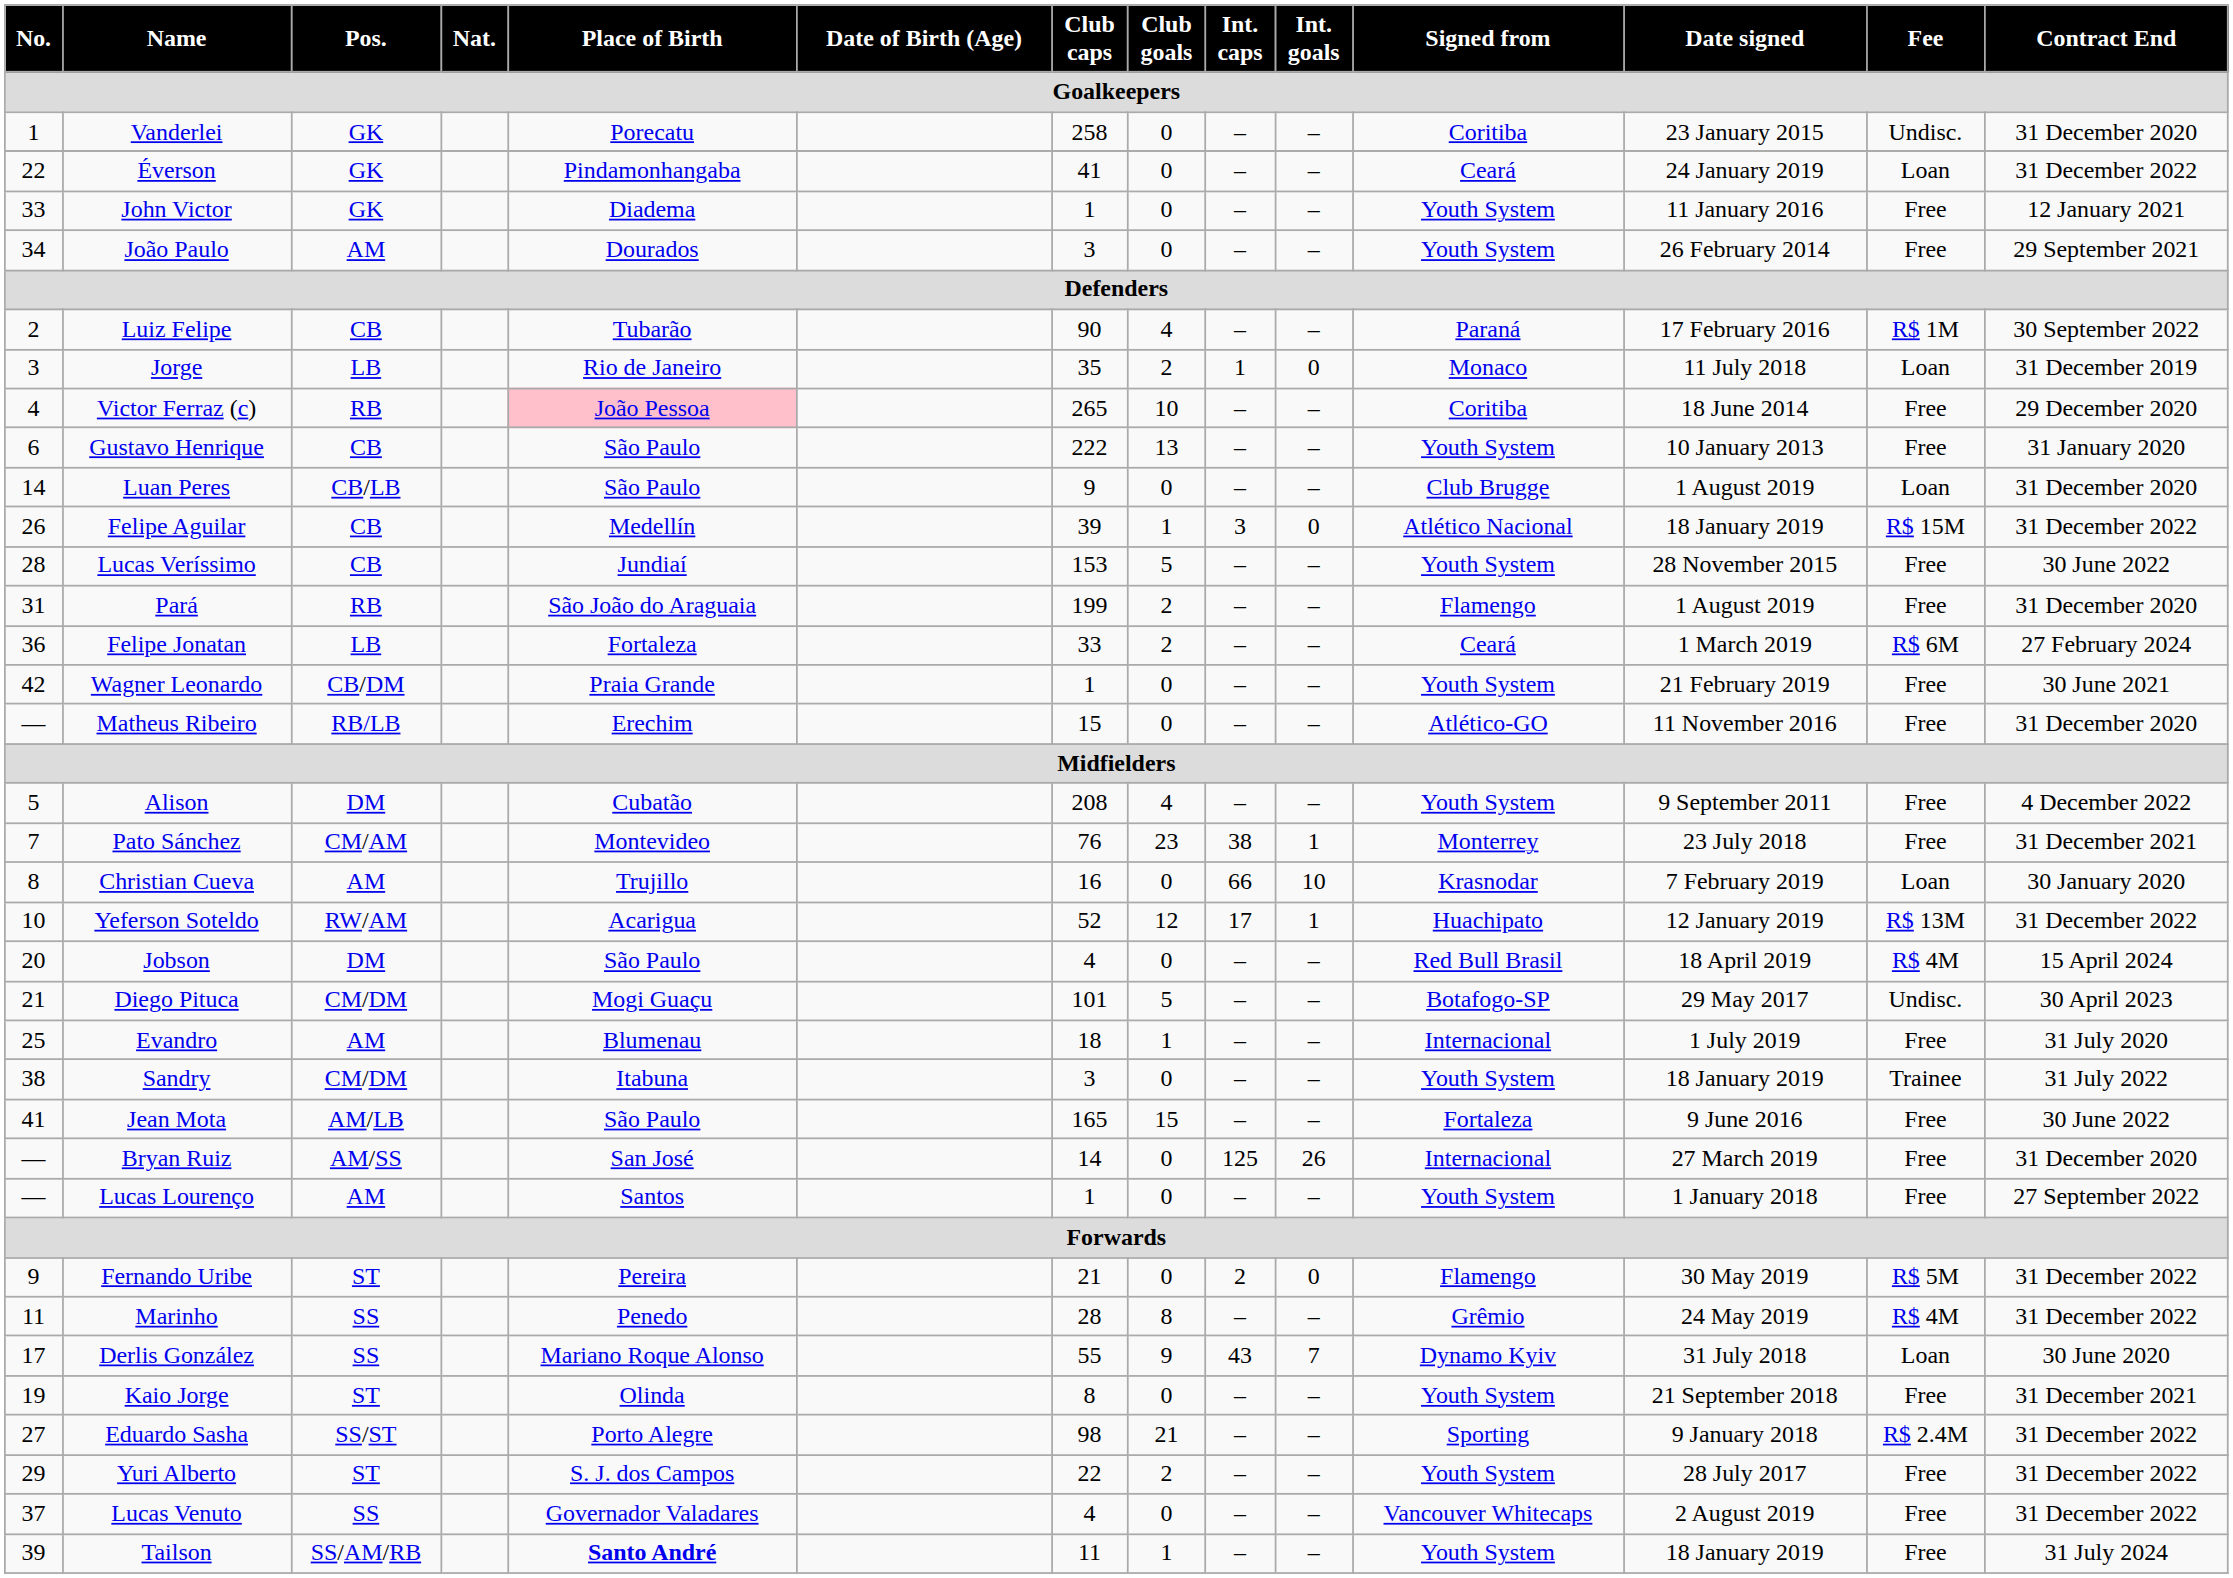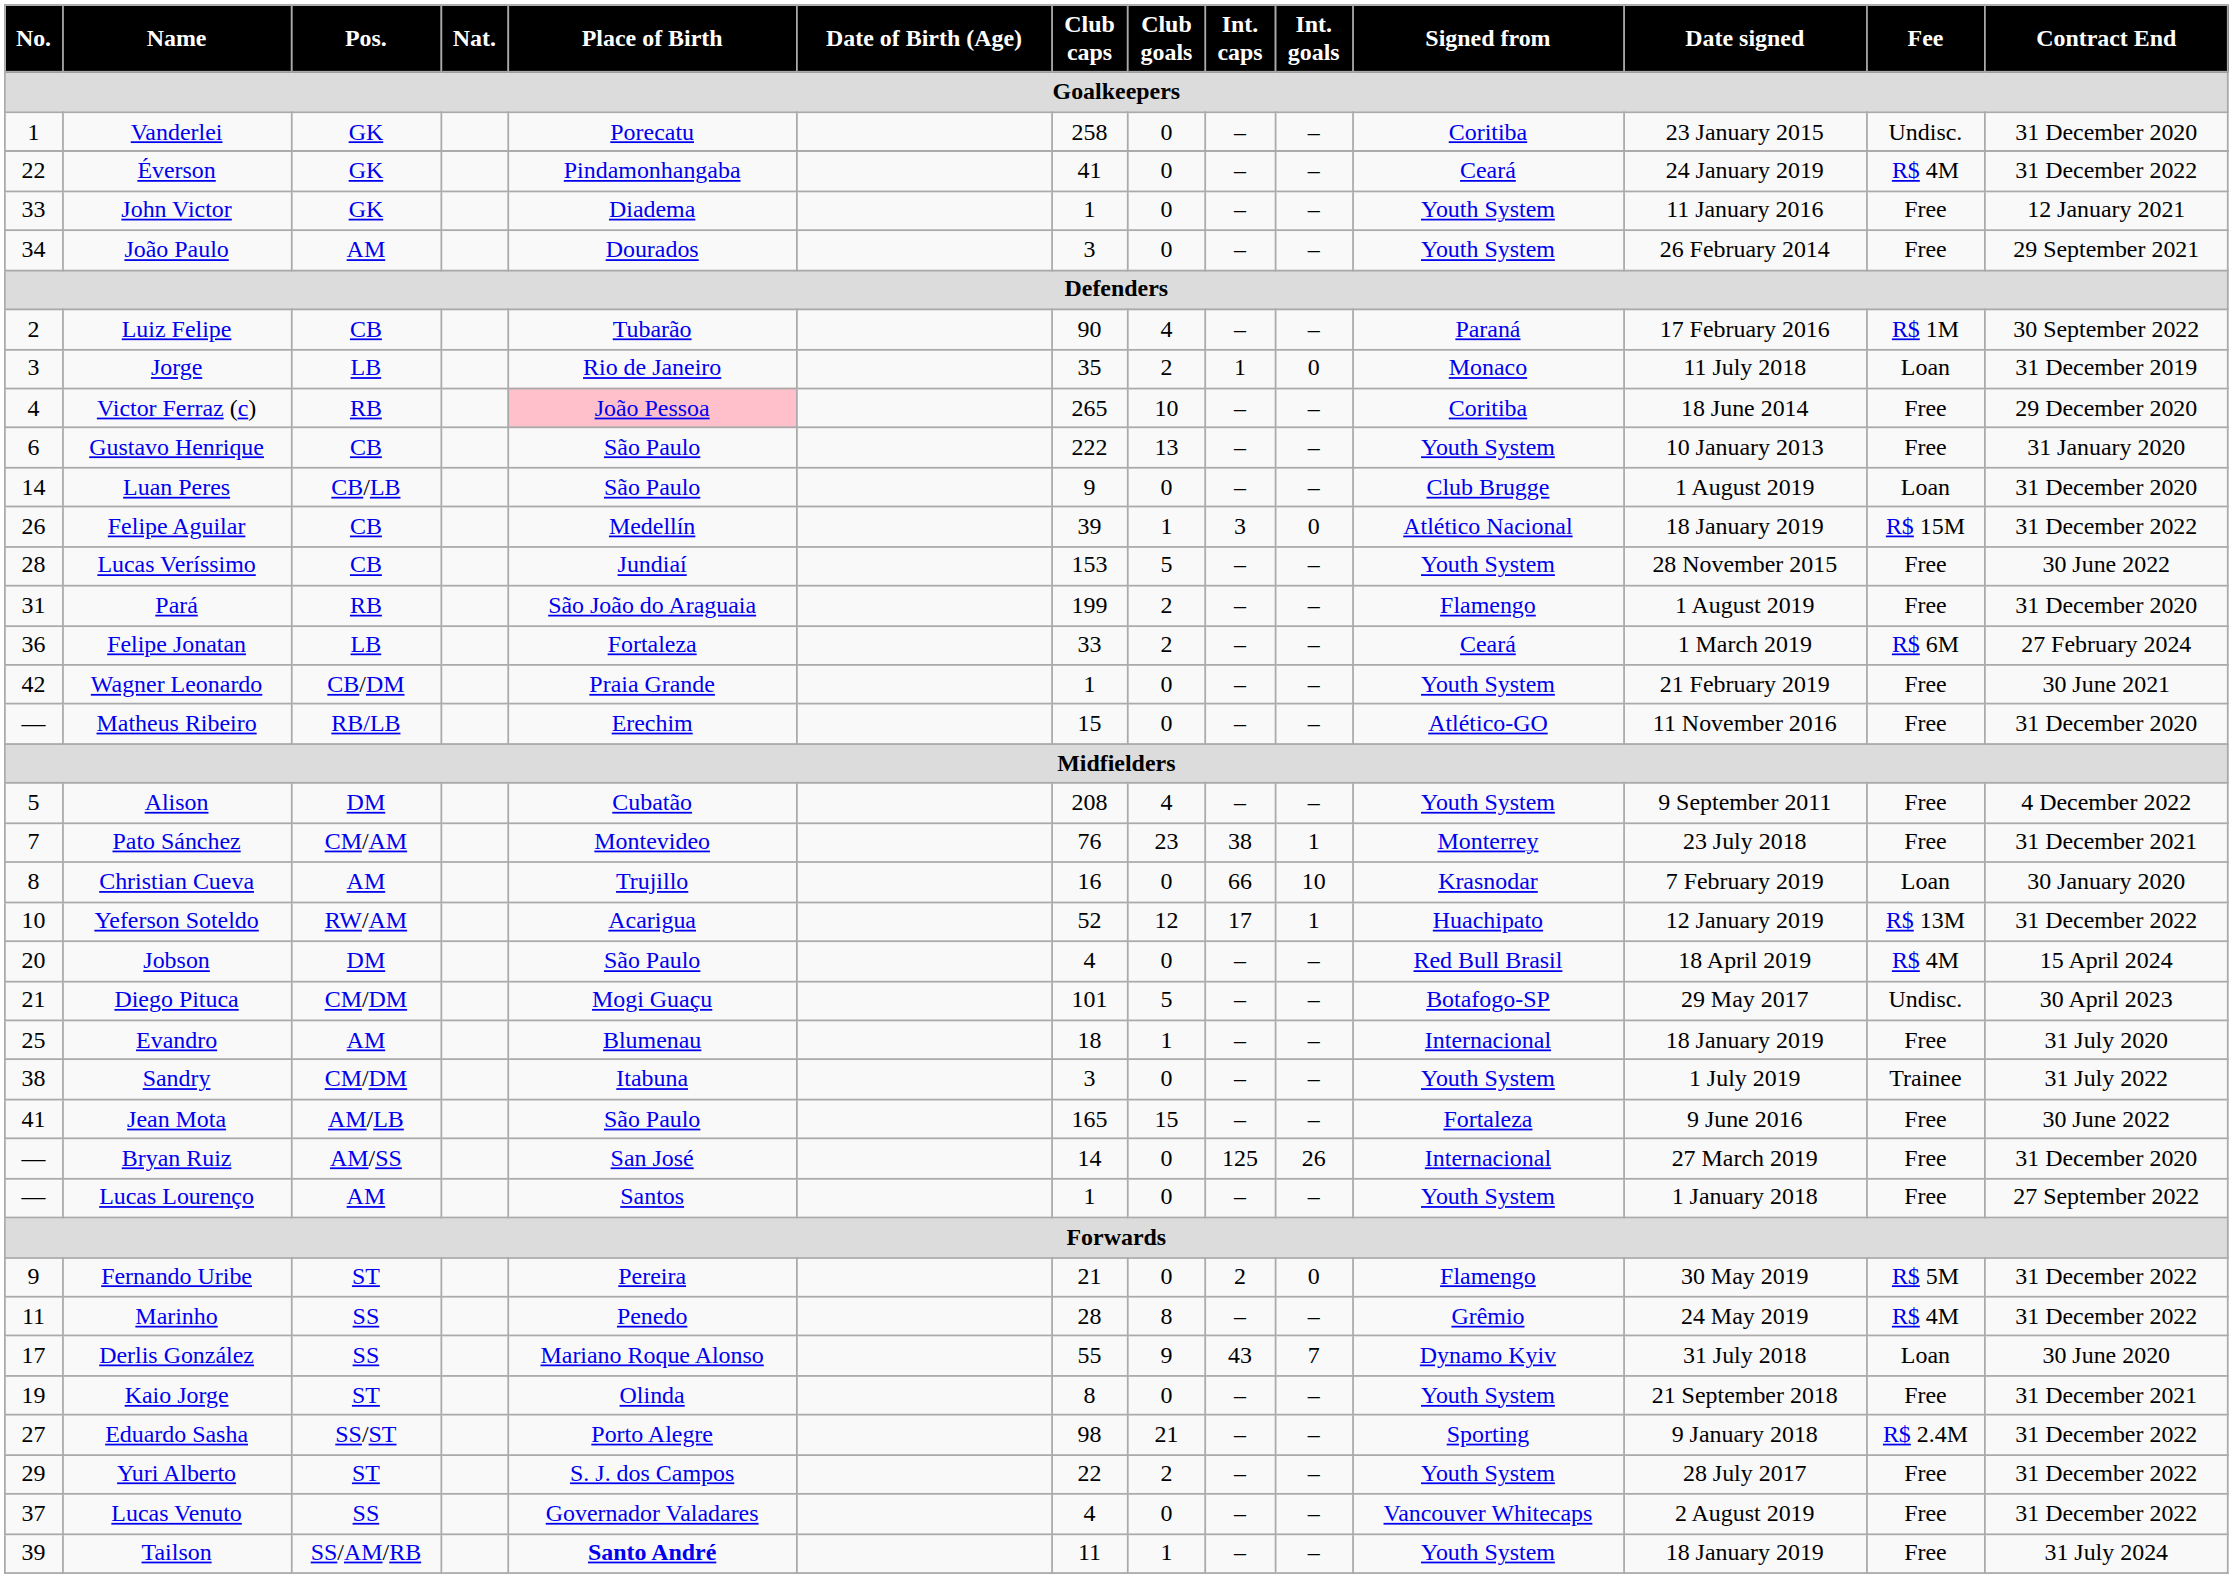Éverson | Fee: Loan -> R$ 4M
Evandro | Date signed: 1 July 2019 -> 18 January 2019
Sandry | Date signed: 18 January 2019 -> 1 July 2019
